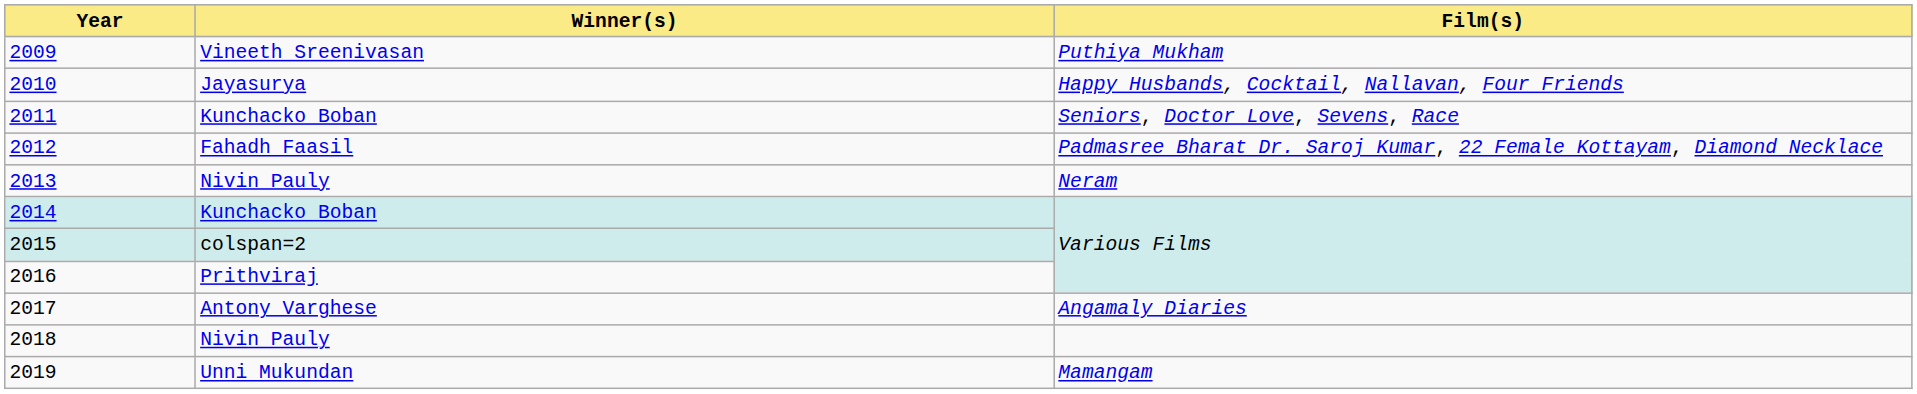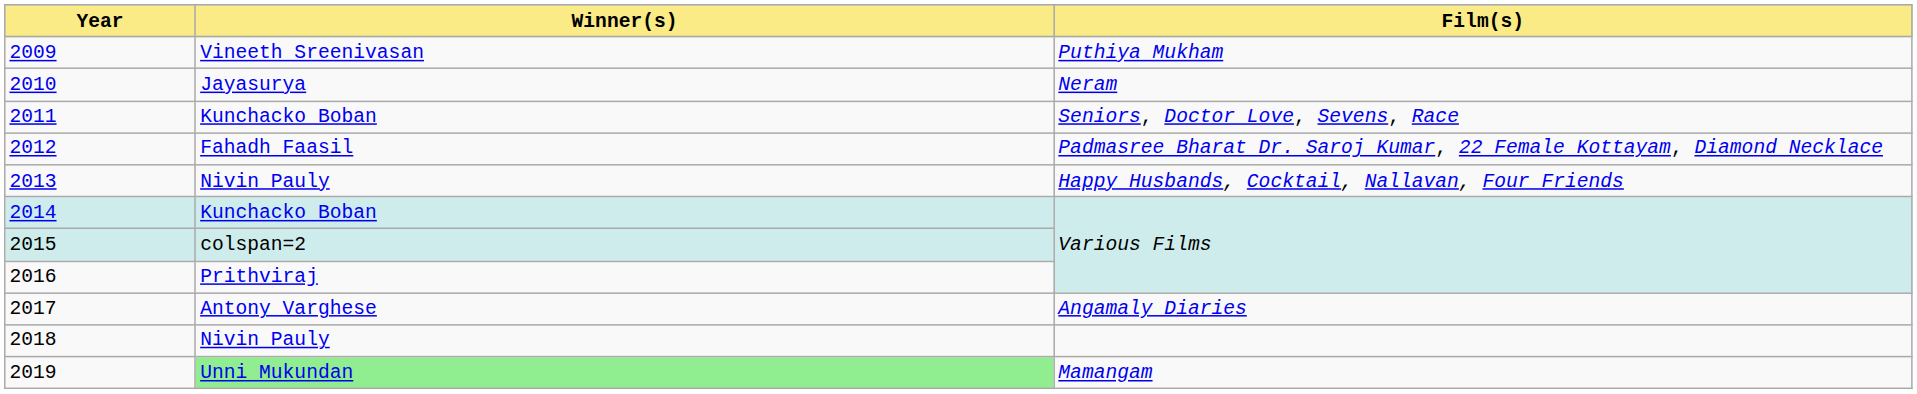2010 | Film(s): Happy Husbands, Cocktail, Nallavan, Four Friends -> Neram
2013 | Film(s): Neram -> Happy Husbands, Cocktail, Nallavan, Four Friends
2019 | Winner(s): no background -> lightgreen background
